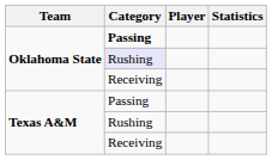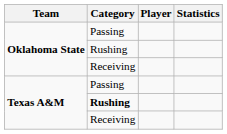Oklahoma State / Passing | Category: bold -> normal
Oklahoma State / Rushing | Category: lavender background -> no background
Texas A&M / Rushing | Category: normal -> bold
